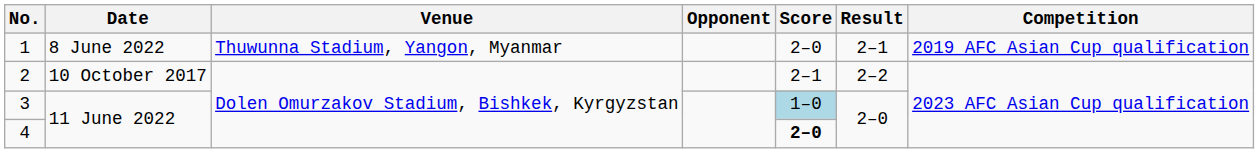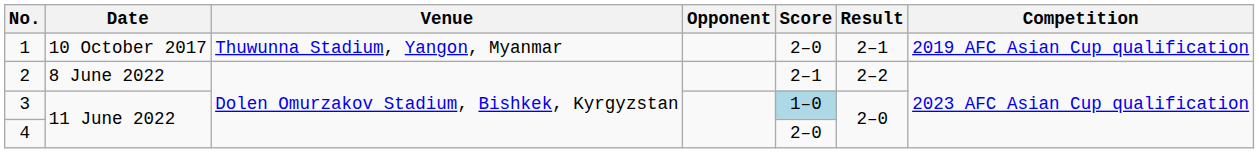1 | Date: 8 June 2022 -> 10 October 2017
2 | Date: 10 October 2017 -> 8 June 2022
4 | Score: bold -> normal
